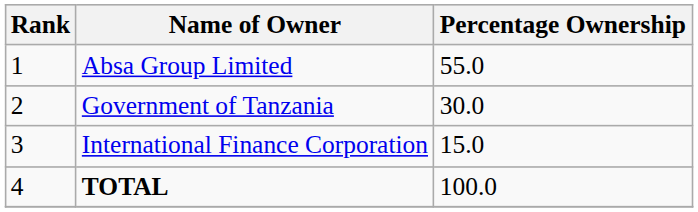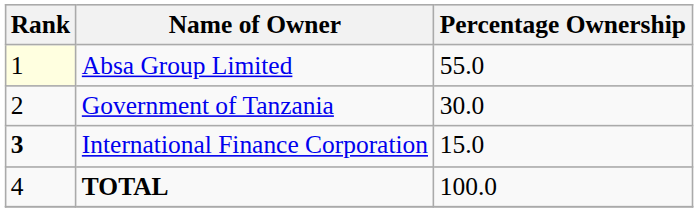Absa Group Limited | Rank: no background -> lightyellow background
International Finance Corporation | Rank: normal -> bold
